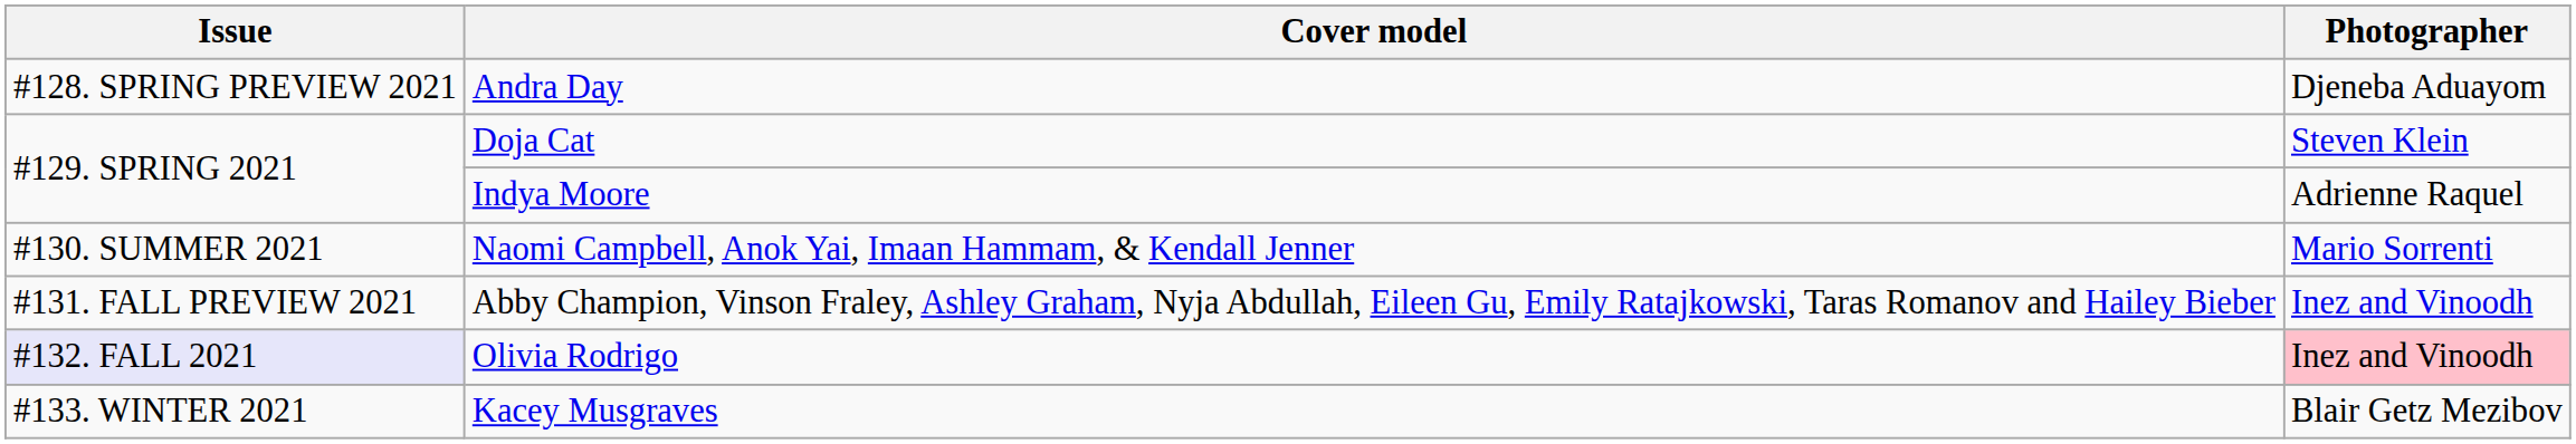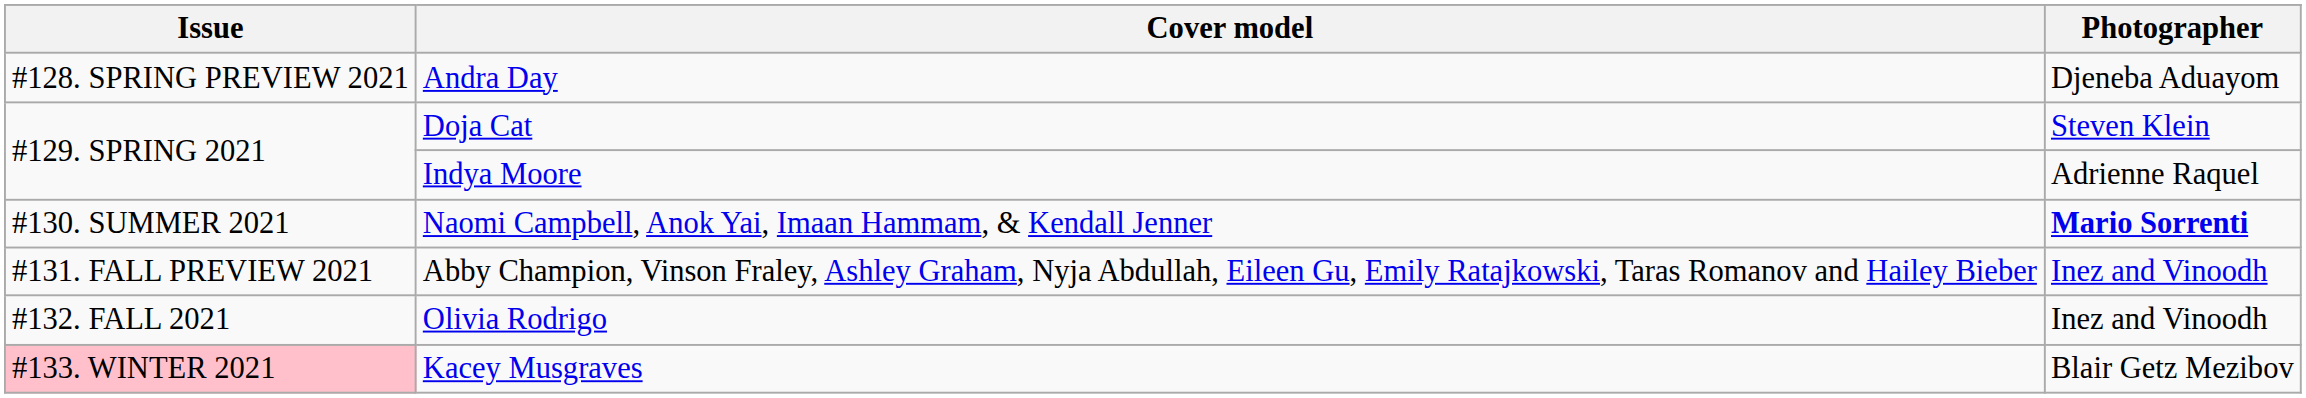Naomi Campbell, Anok Yai, Imaan Hammam, & Kendall Jenner | Photographer: normal -> bold
Olivia Rodrigo | Issue: lavender background -> no background
Olivia Rodrigo | Photographer: pink background -> no background
Kacey Musgraves | Issue: no background -> pink background
